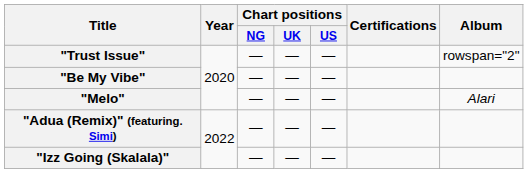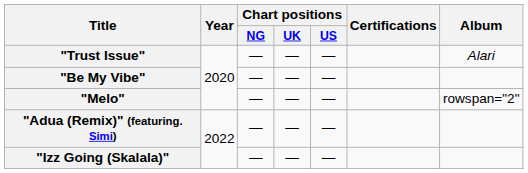"Trust Issue" | Album: rowspan="2" -> Alari
"Melo" | Album: Alari -> rowspan="2"
